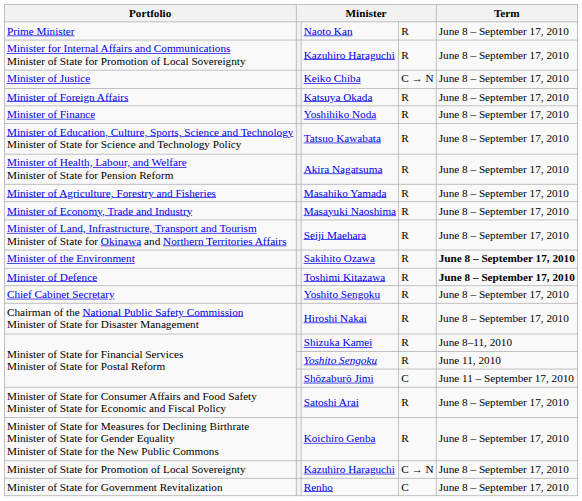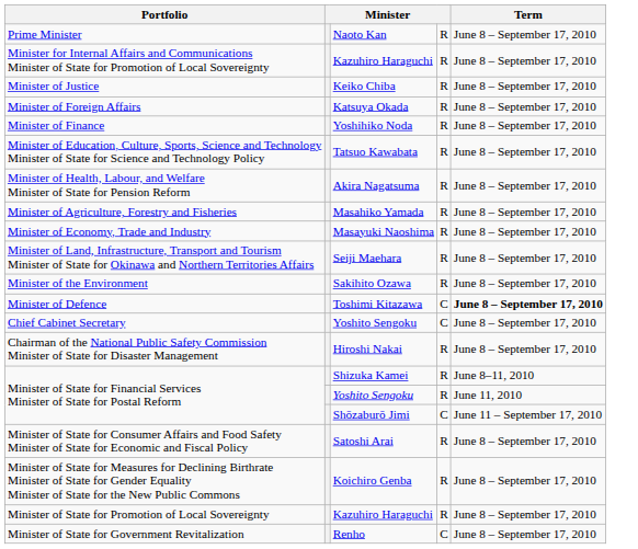Minister of Justice | column 4: C → N -> R
Minister of the Environment | column 5: bold -> normal
Minister of Defence | column 4: R -> C
Chief Cabinet Secretary | column 4: R -> C
Minister of State for Promotion of Local Sovereignty | column 4: C → N -> R
